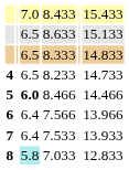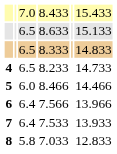8.466 | column 2: bold -> normal
7.033 | column 2: paleturquoise background -> no background
